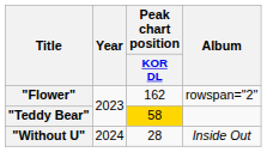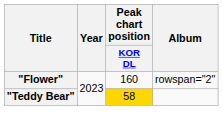"Flower" | Peak chart position / KOR DL: 162 -> 160
- row: "Without U" | 2024 | 28 | Inside Out
